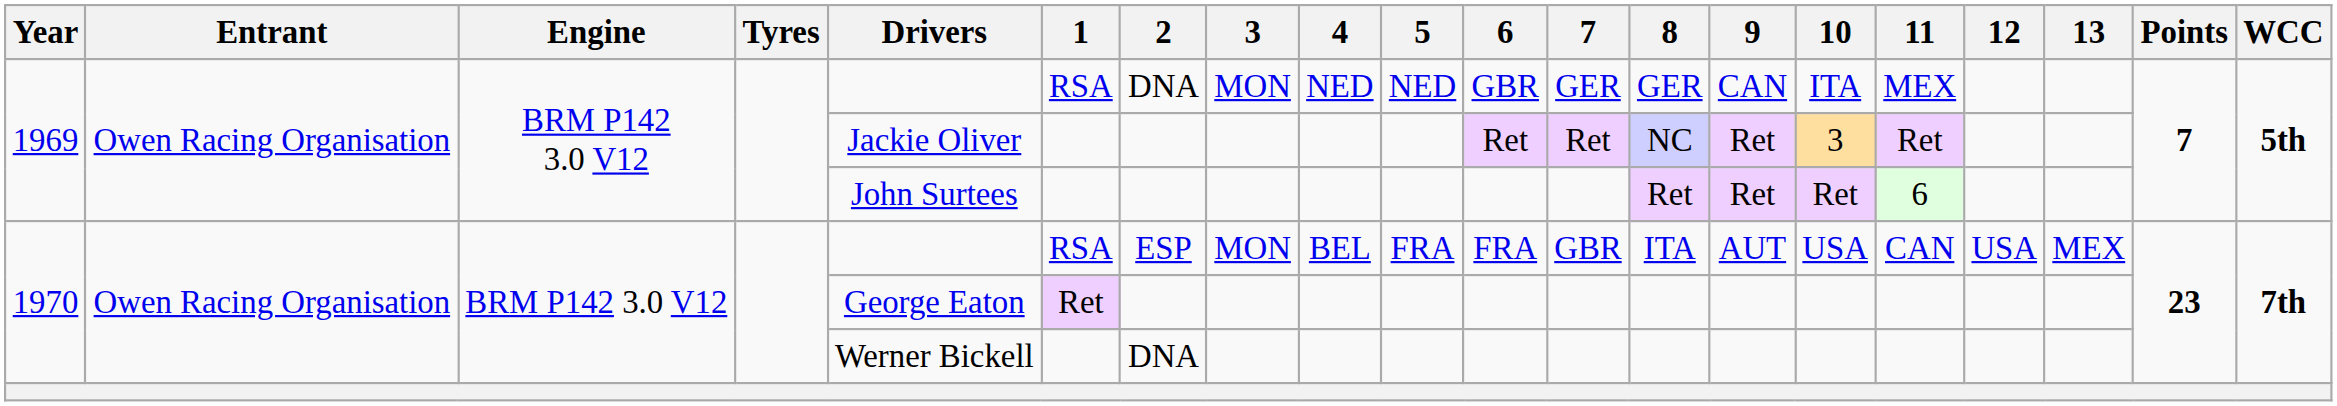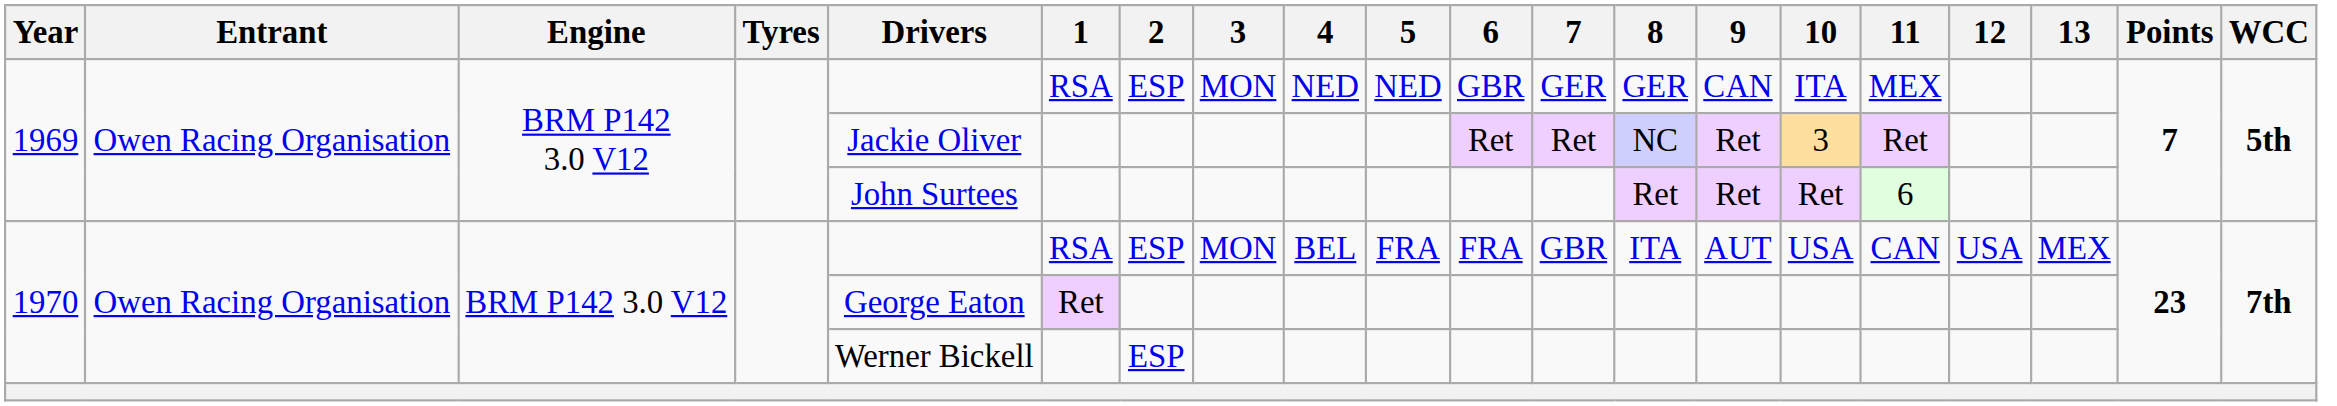row 2 | 2: DNA -> ESP
row 7 | 2: DNA -> ESP
